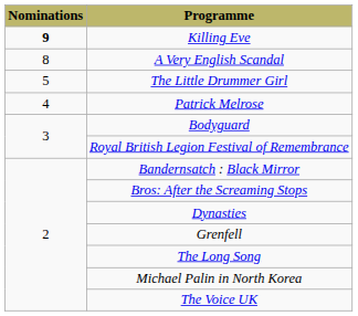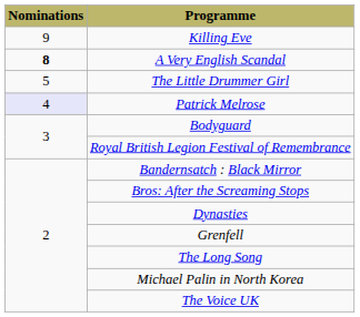Killing Eve | Nominations: bold -> normal
A Very English Scandal | Nominations: normal -> bold
Patrick Melrose | Nominations: no background -> lavender background
